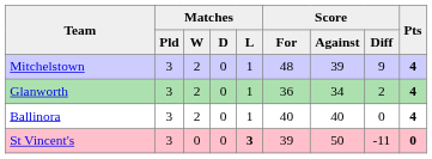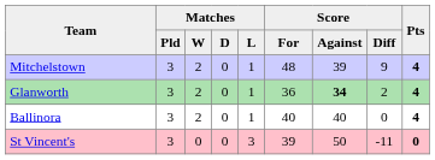Glanworth | Score / Against: normal -> bold
St Vincent's | Matches / L: bold -> normal
